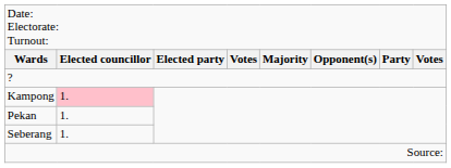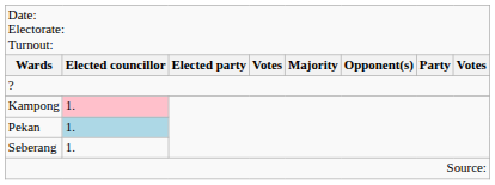Pekan | column 2: no background -> lightblue background
